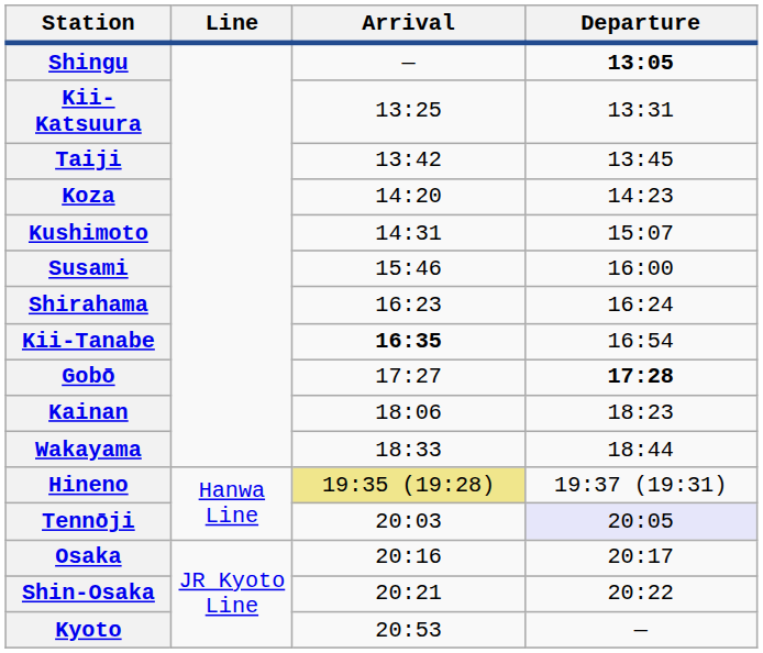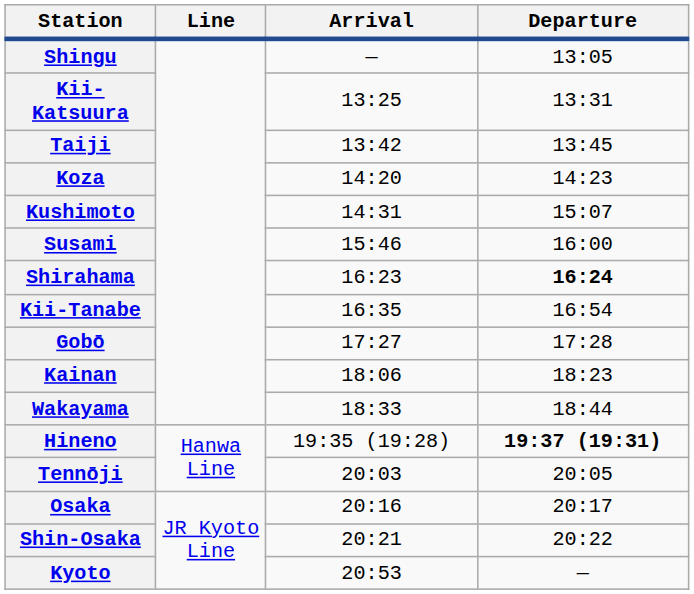Shingu | Departure: bold -> normal
Shirahama | Departure: normal -> bold
Kii-Tanabe | Arrival: bold -> normal
Gobō | Departure: bold -> normal
Hineno | Arrival: khaki background -> no background
Hineno | Departure: normal -> bold
Tennōji | Departure: lavender background -> no background
